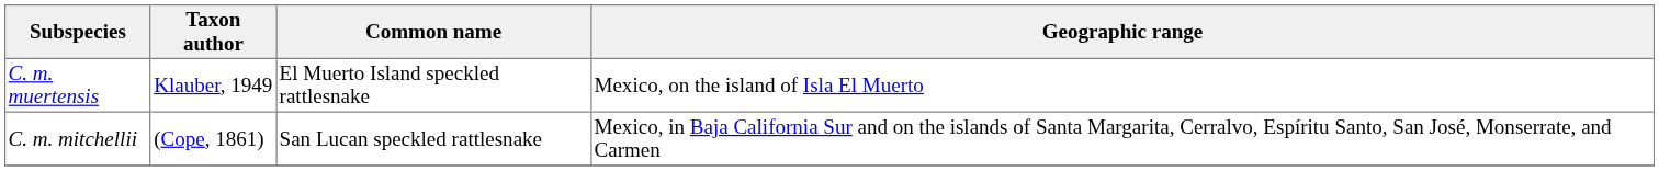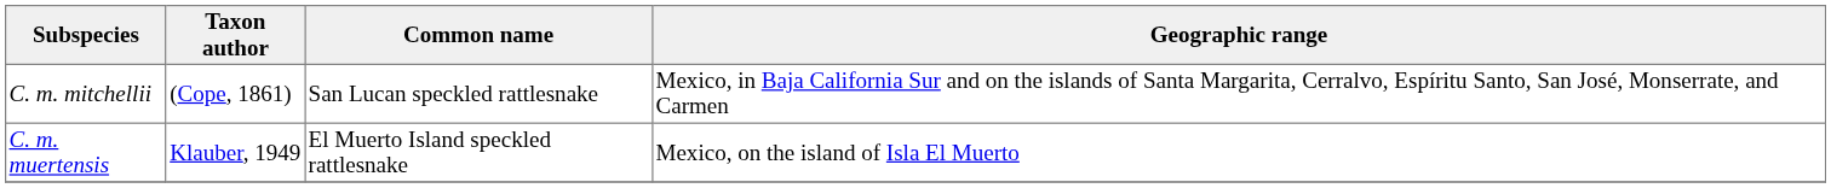rows swapped: C. m. mitchellii <-> C. m. muertensis
